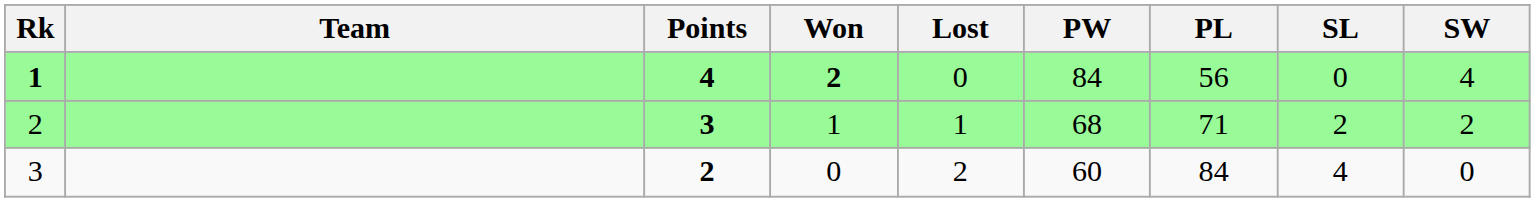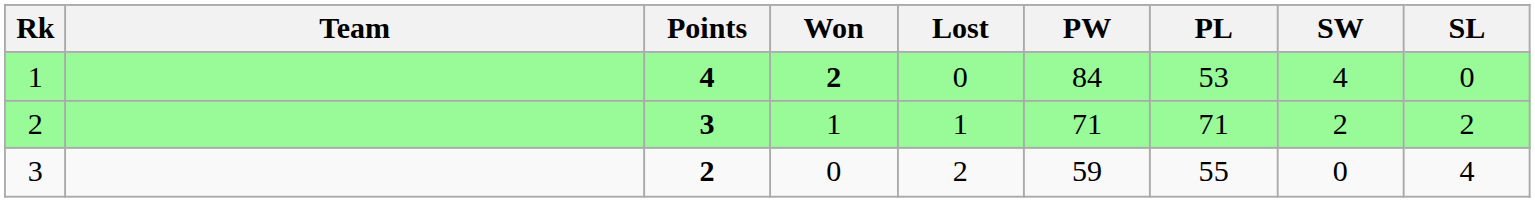columns swapped: SW <-> SL
row 2 | Rk: bold -> normal
row 2 | PL: 56 -> 53
row 3 | PW: 68 -> 71
row 4 | PW: 60 -> 59
row 4 | PL: 84 -> 55
